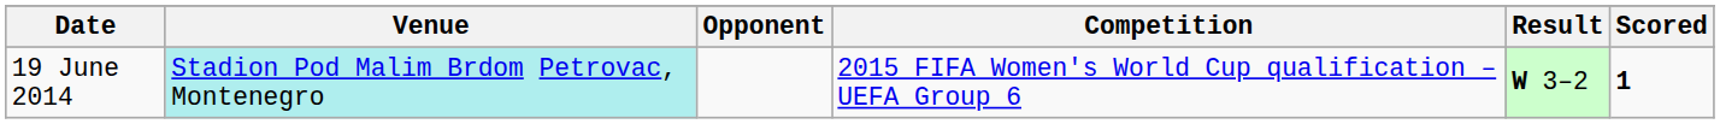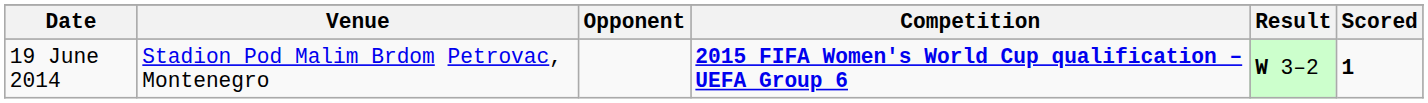19 June 2014 | Venue: paleturquoise background -> no background
19 June 2014 | Competition: normal -> bold
